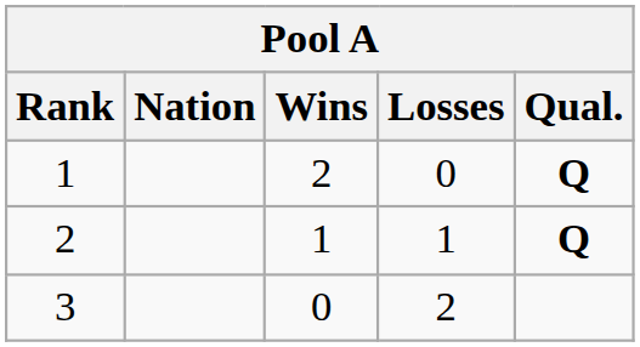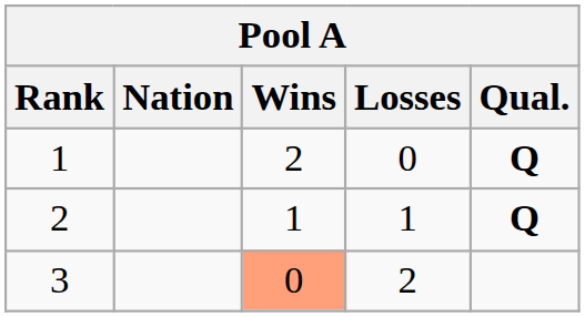3 | Wins: no background -> lightsalmon background
